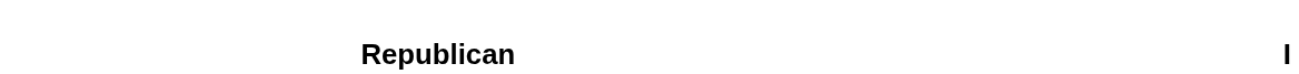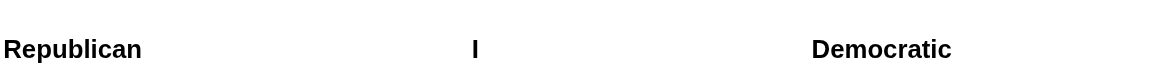+ column: 212 | Democratic
